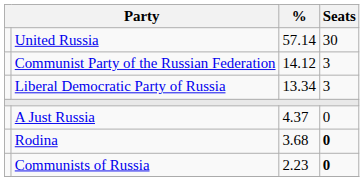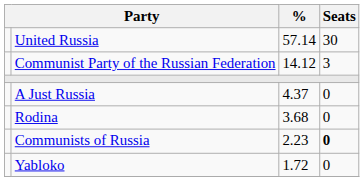- row: Liberal Democratic Party of Russia | 13.34 | 3
Rodina | Seats: bold -> normal
+ row: Yabloko | 1.72 | 0
